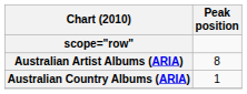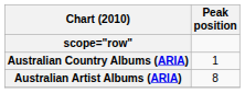rows swapped: Australian Artist Albums (ARIA) <-> Australian Country Albums (ARIA)
